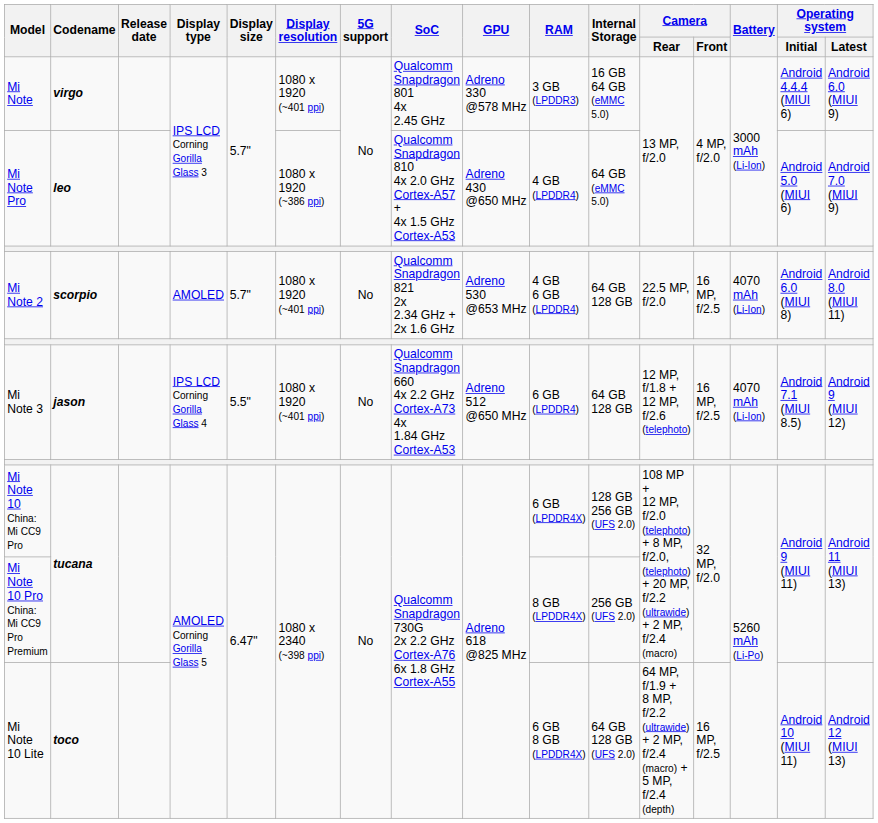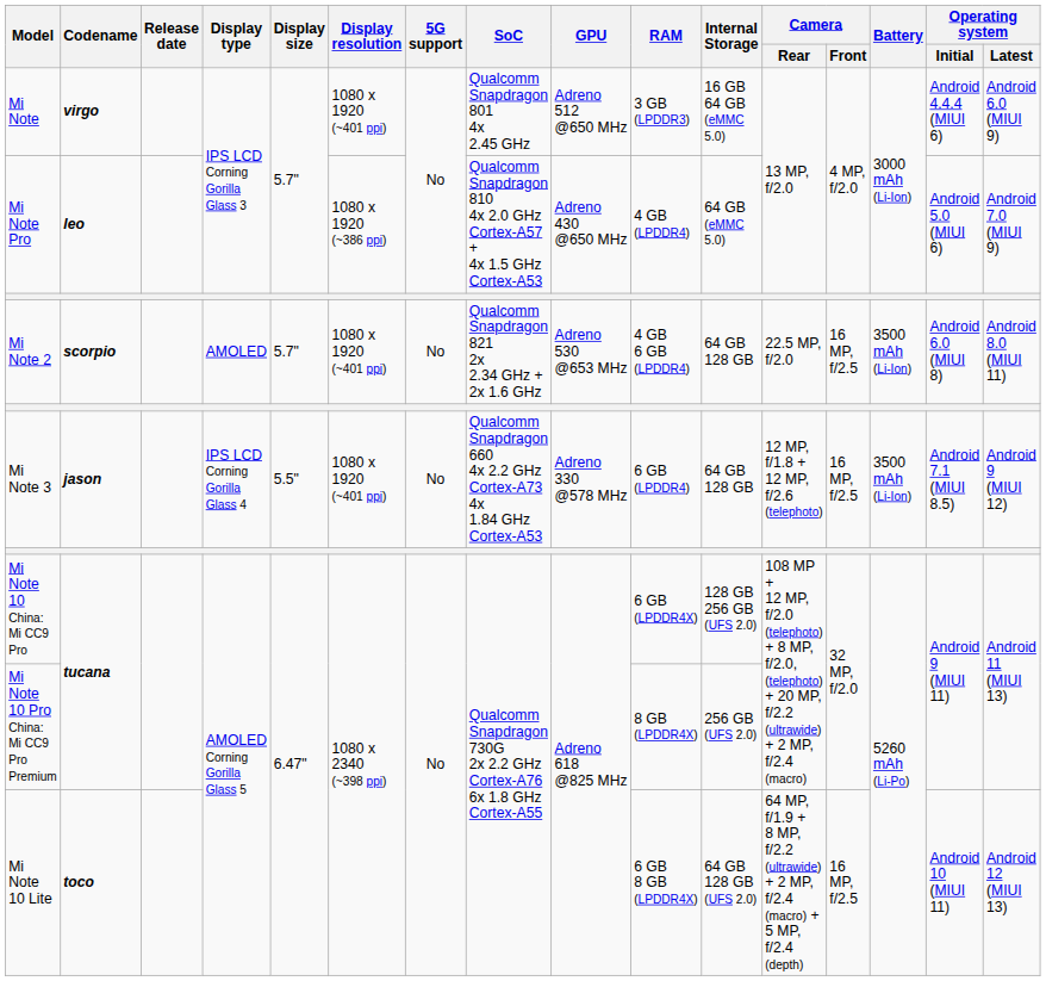Mi Note | GPU: Adreno 330 @578 MHz -> Adreno 512 @650 MHz
Mi Note 2 | Battery: 4070 mAh (Li-Ion) -> 3500 mAh (Li-Ion)
Mi Note 3 | GPU: Adreno 512 @650 MHz -> Adreno 330 @578 MHz
Mi Note 3 | Battery: 4070 mAh (Li-Ion) -> 3500 mAh (Li-Ion)
